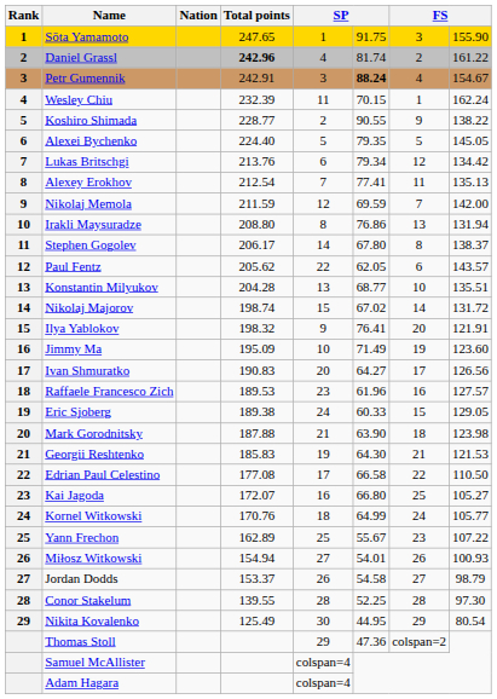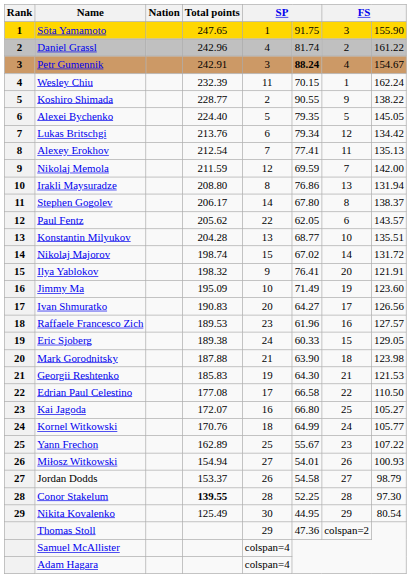Daniel Grassl | Total points: bold -> normal
Conor Stakelum | Total points: normal -> bold
